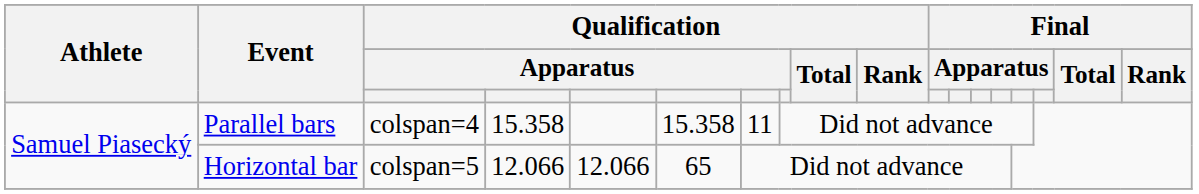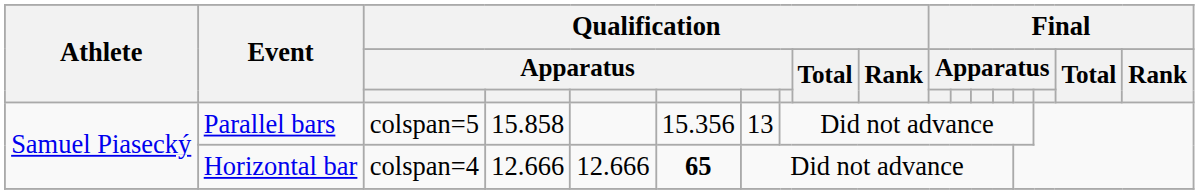Parallel bars | column 3: colspan=4 -> colspan=5
Parallel bars | column 4: 15.358 -> 15.858
Parallel bars | column 6: 15.358 -> 15.356
Parallel bars | column 7: 11 -> 13
Horizontal bar | column 3: colspan=5 -> colspan=4
Horizontal bar | column 4: 12.066 -> 12.666
Horizontal bar | column 5: 12.066 -> 12.666
Horizontal bar | column 6: normal -> bold
